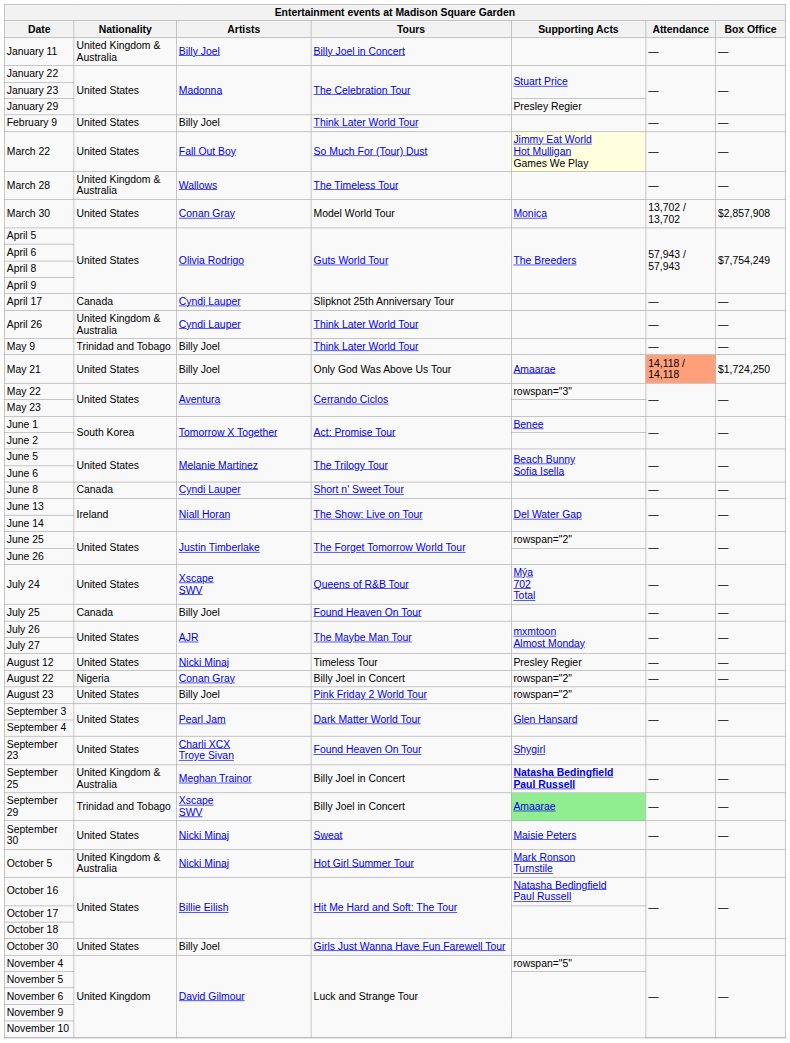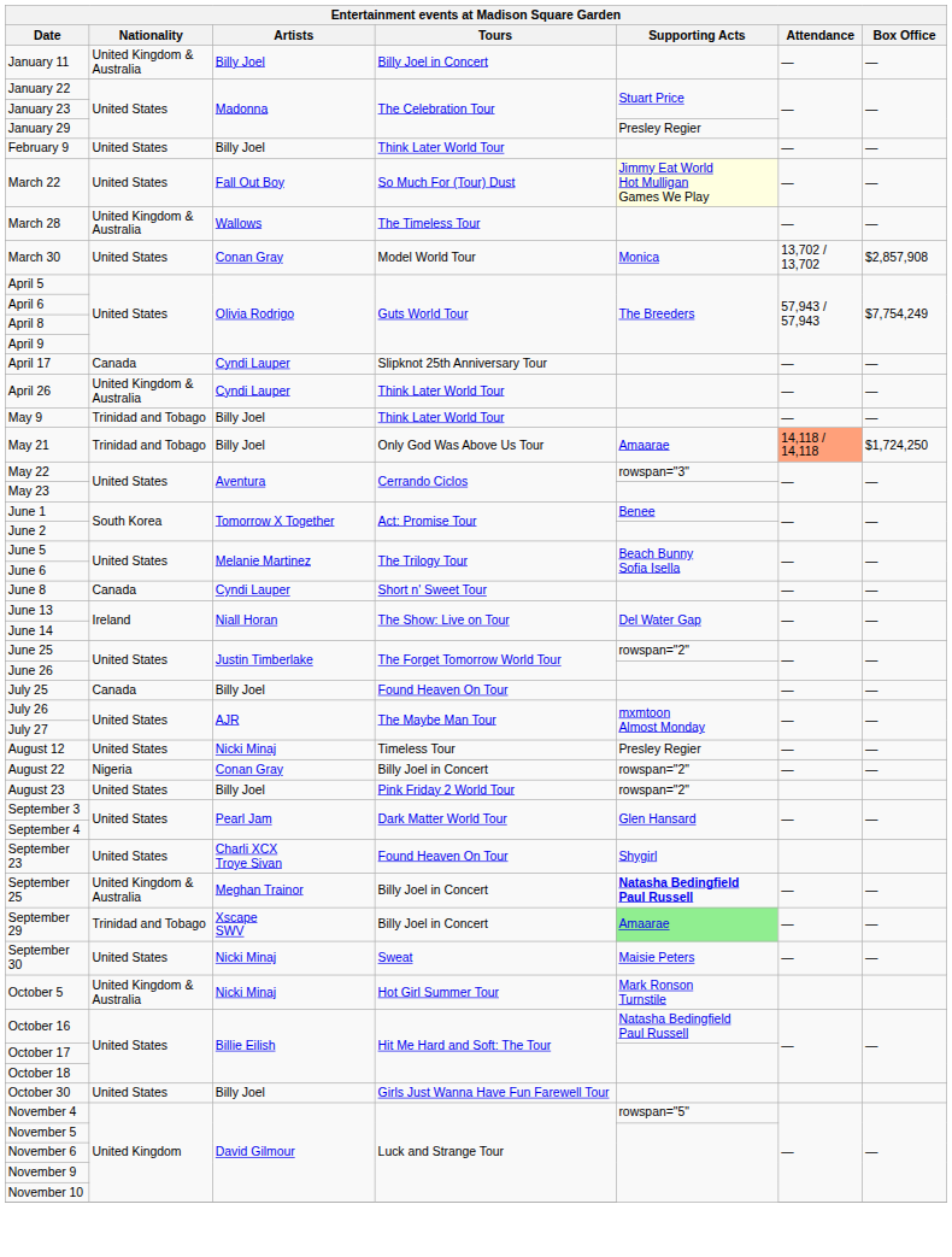May 21 | Nationality: United States -> Trinidad and Tobago
- row: July 24 | United States | Xscape SWV | Queens of R&B Tour | Mýa 702 Total | — | —
